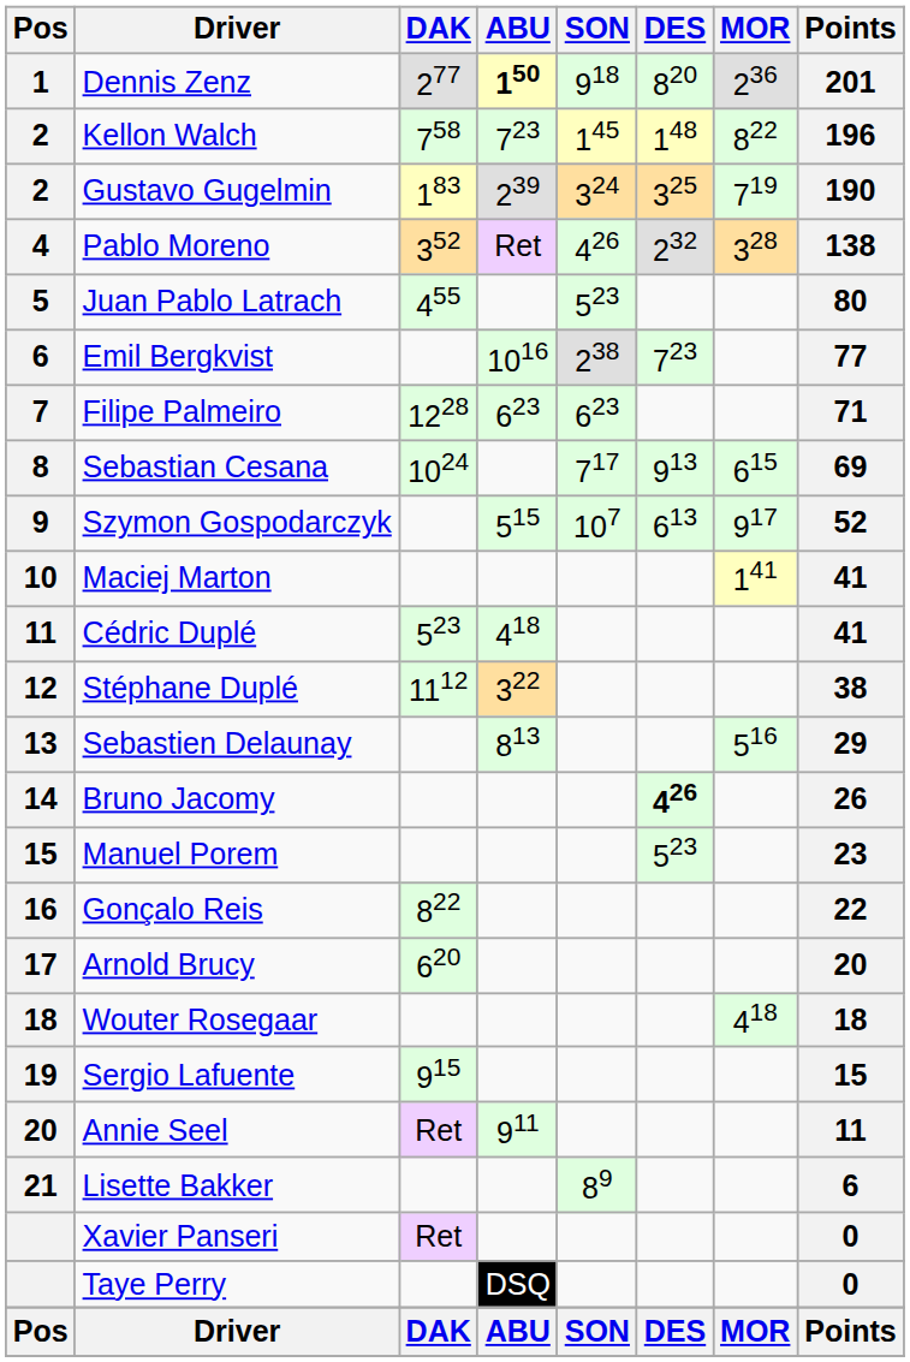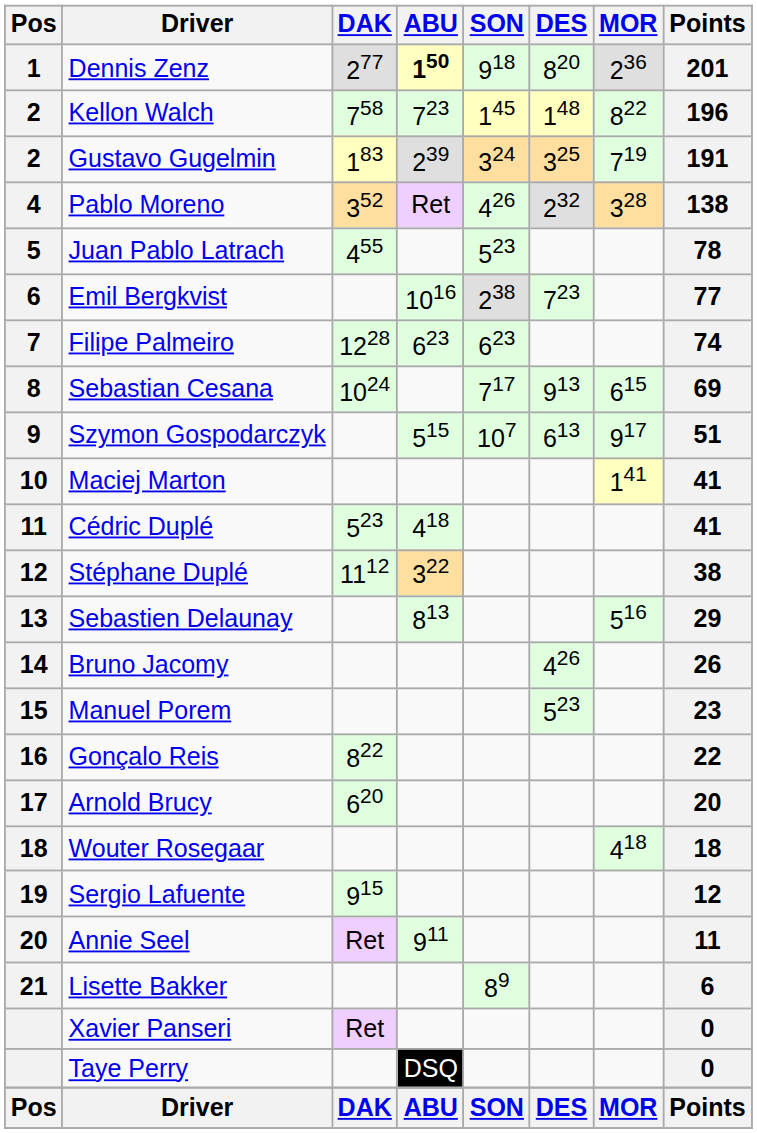Gustavo Gugelmin | Points: 190 -> 191
Juan Pablo Latrach | Points: 80 -> 78
Filipe Palmeiro | Points: 71 -> 74
Szymon Gospodarczyk | Points: 52 -> 51
Bruno Jacomy | DES: bold -> normal
Sergio Lafuente | Points: 15 -> 12
